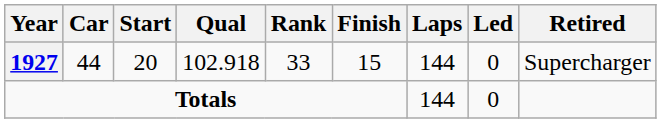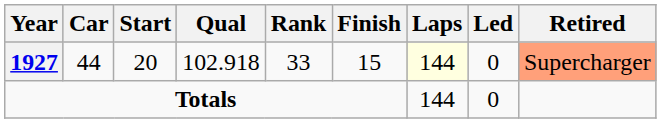1927 | Laps: no background -> lightyellow background
1927 | Retired: no background -> lightsalmon background
